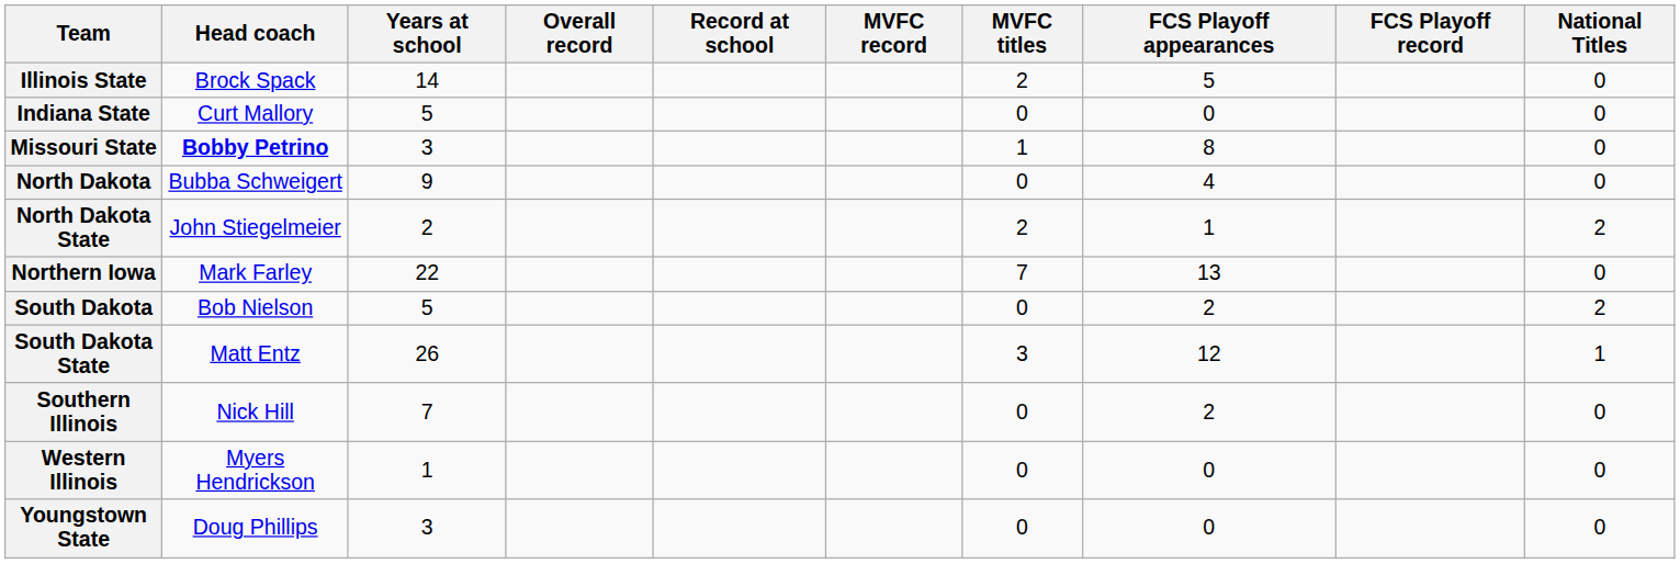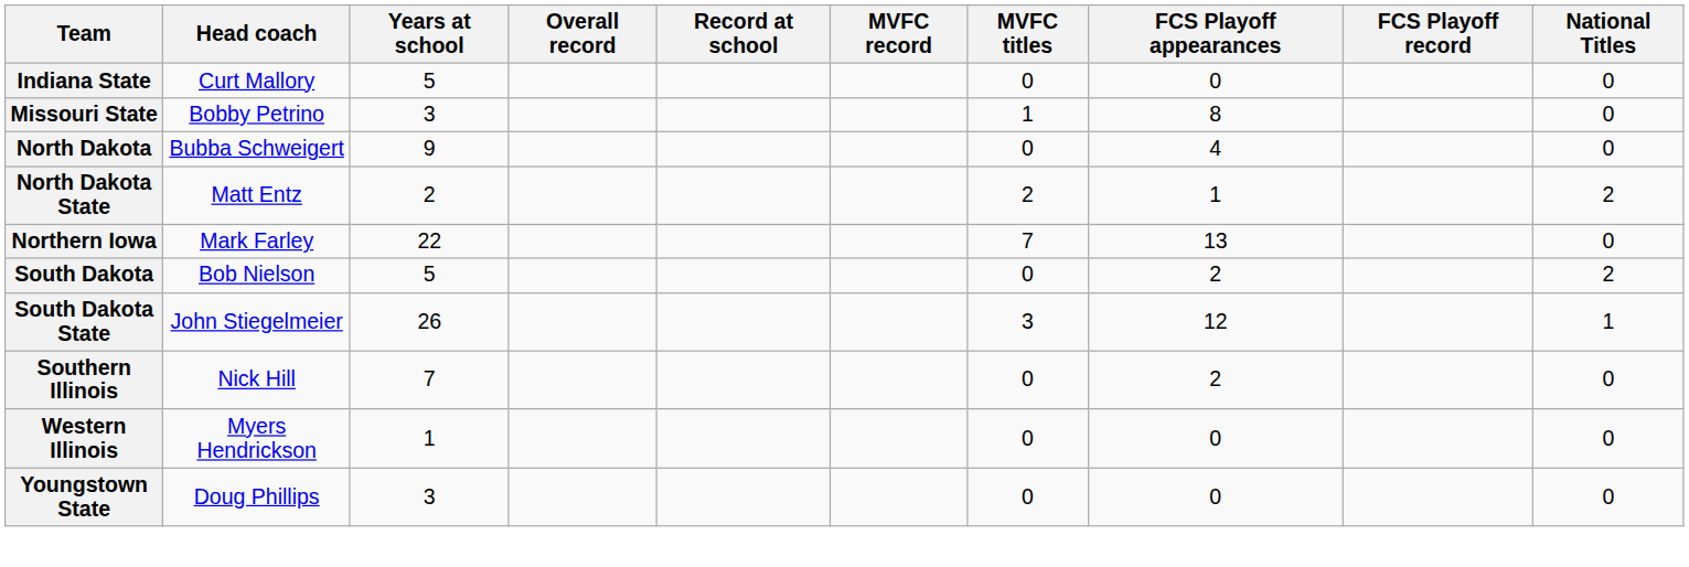- row: Illinois State | Brock Spack | 14 | 2 | 5 | 0
Missouri State | Head coach: bold -> normal
North Dakota State | Head coach: John Stiegelmeier -> Matt Entz
South Dakota State | Head coach: Matt Entz -> John Stiegelmeier
